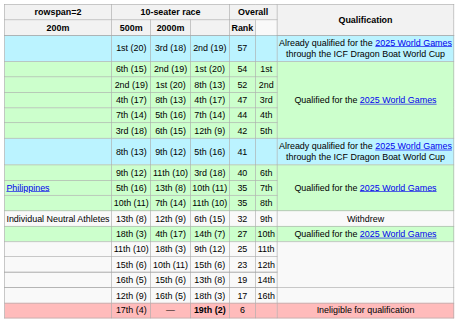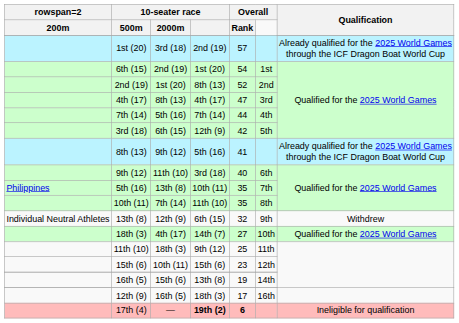17th (4) | Overall / Rank: normal -> bold
